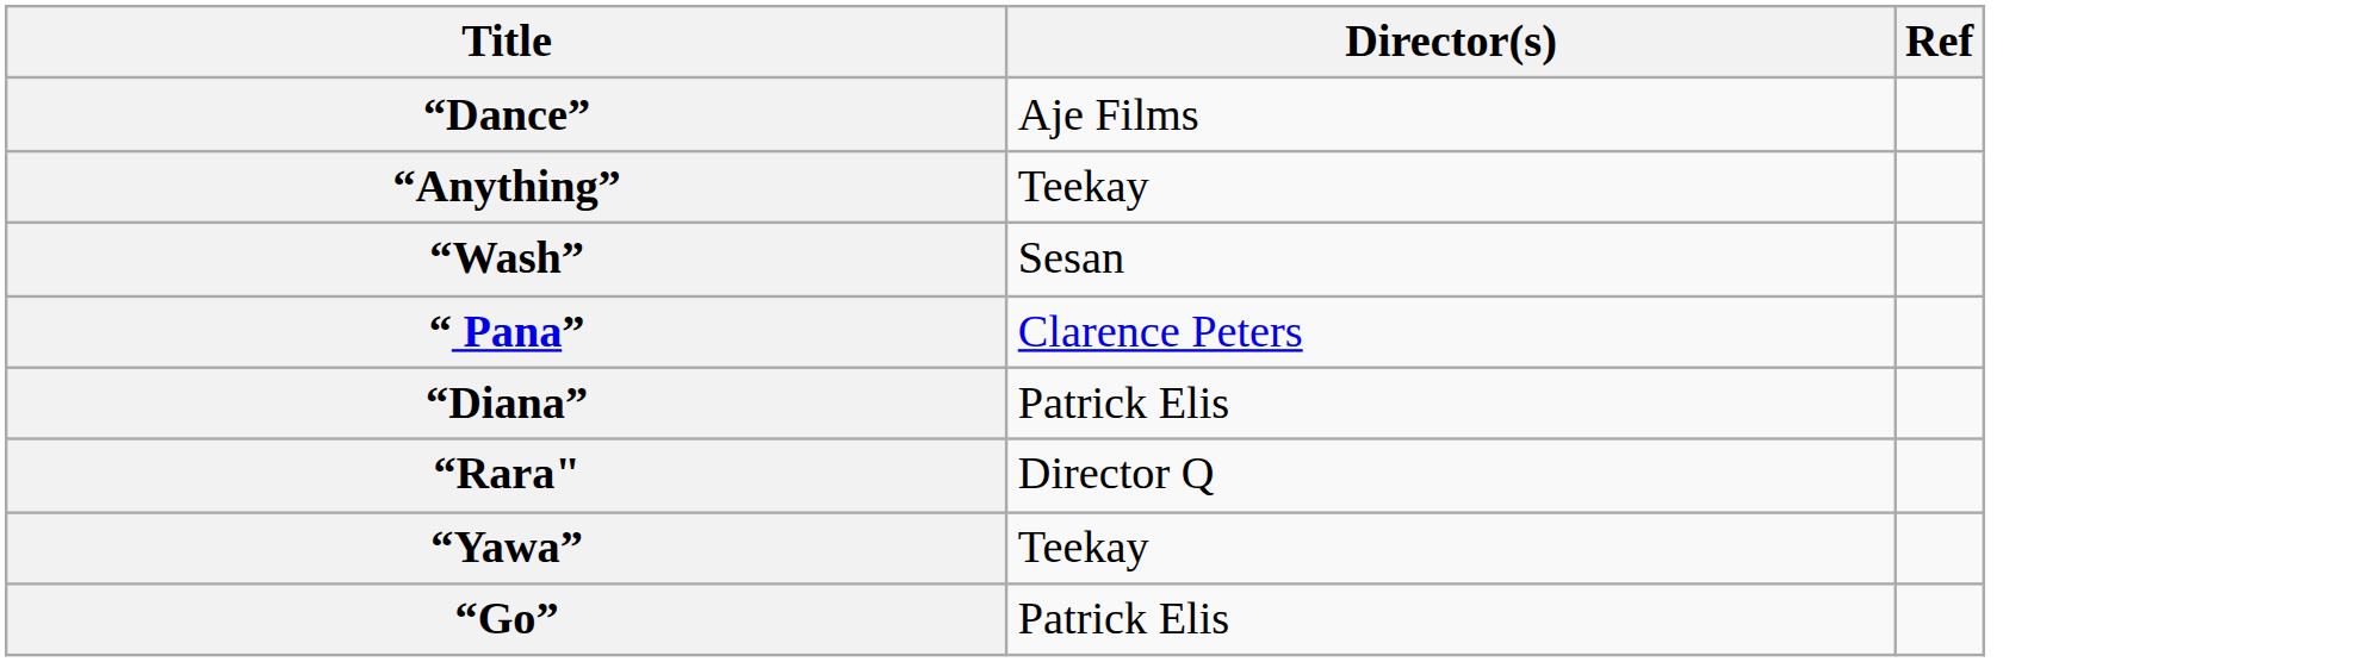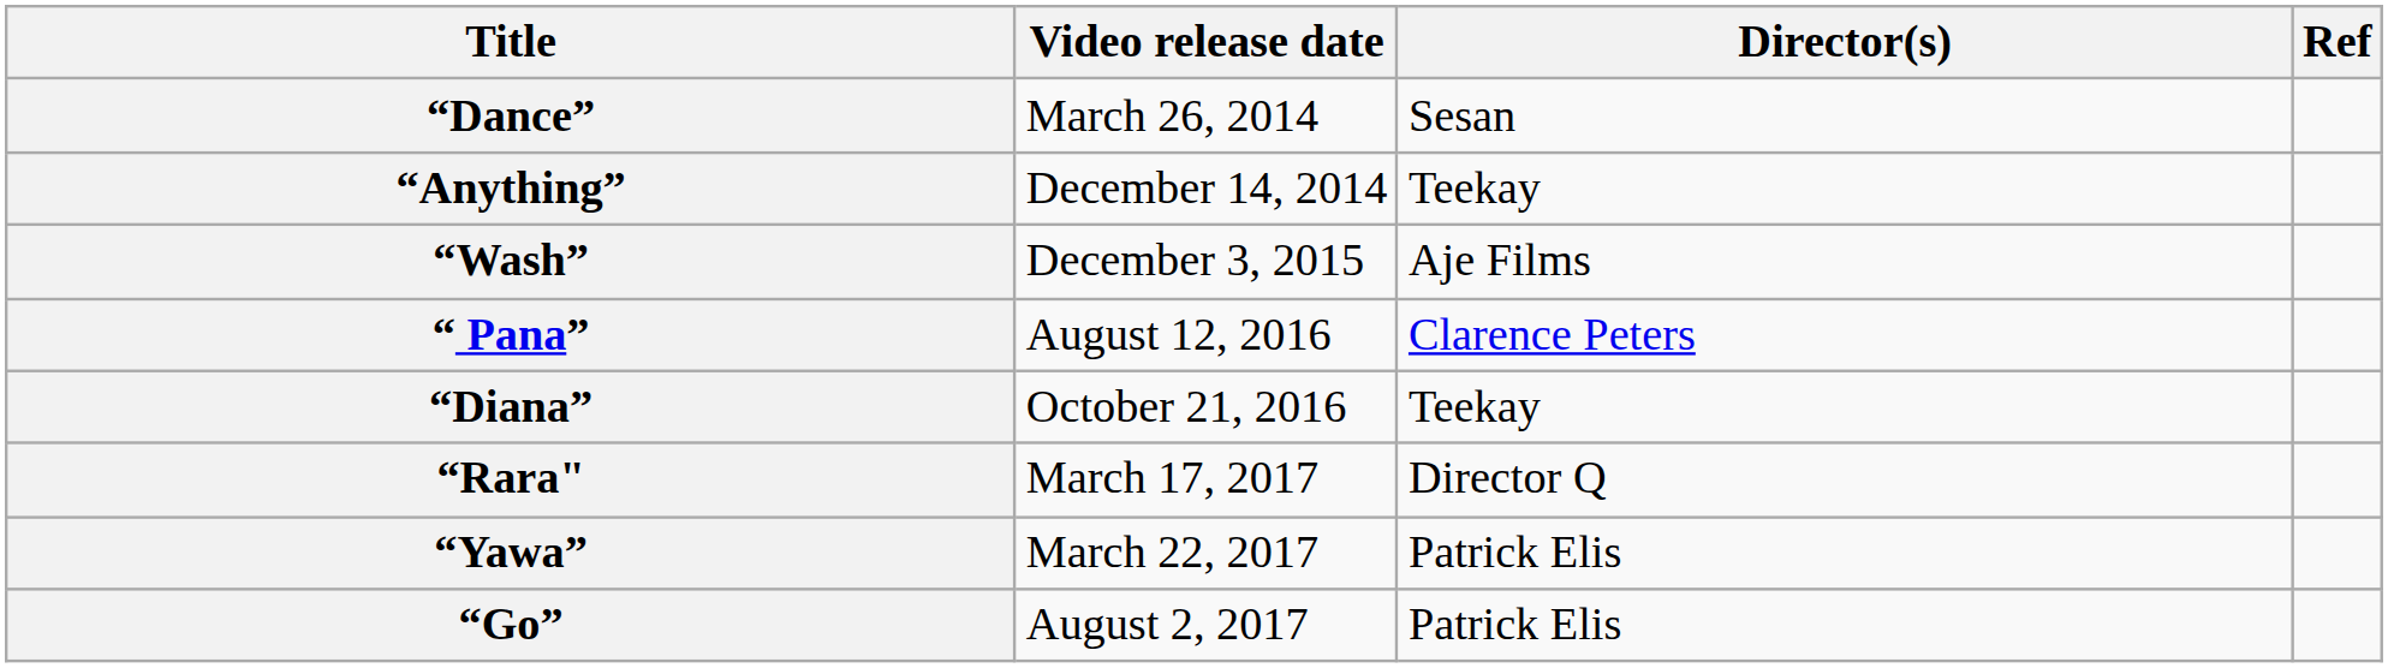+ column: Video release date | March 26, 2014 | December 14, 2014 | December 3, 2015 | August 12, 2016 | October 21, 2016 | March 17, 2017 | March 22, 2017 | August 2, 2017
“Dance” | Director(s): Aje Films -> Sesan
“Wash” | Director(s): Sesan -> Aje Films
“Diana” | Director(s): Patrick Elis -> Teekay
“Yawa” | Director(s): Teekay -> Patrick Elis
